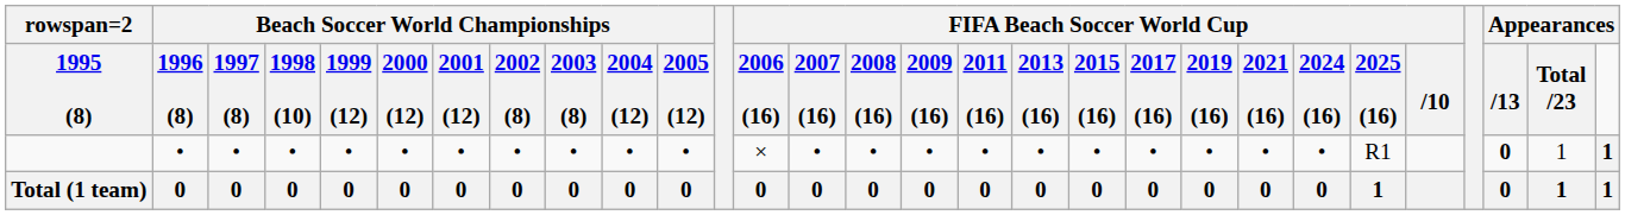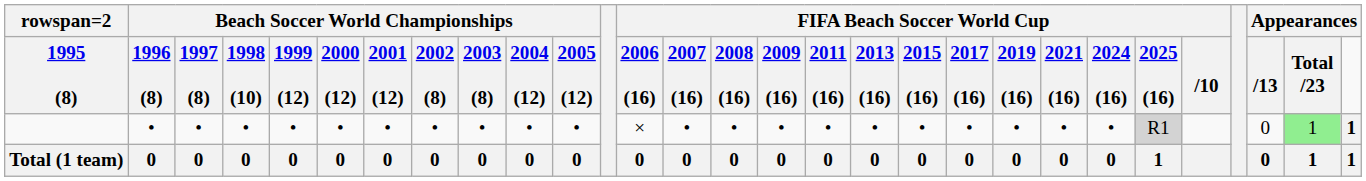row 3 | FIFA Beach Soccer World Cup / 2025 (16): no background -> lightgrey background
row 3 | Appearances / 13: bold -> normal
row 3 | Appearances / Total /23: no background -> lightgreen background
